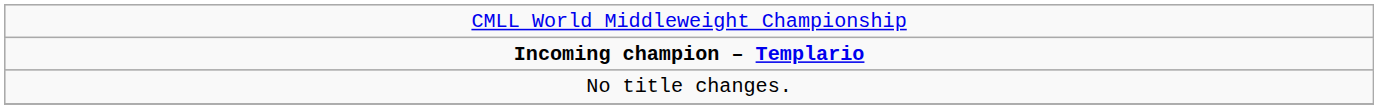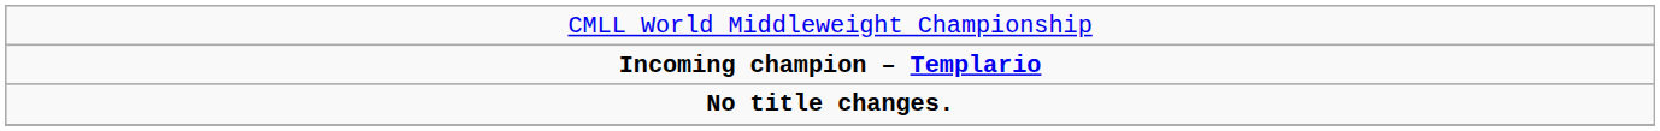No title changes. | column 1: normal -> bold
